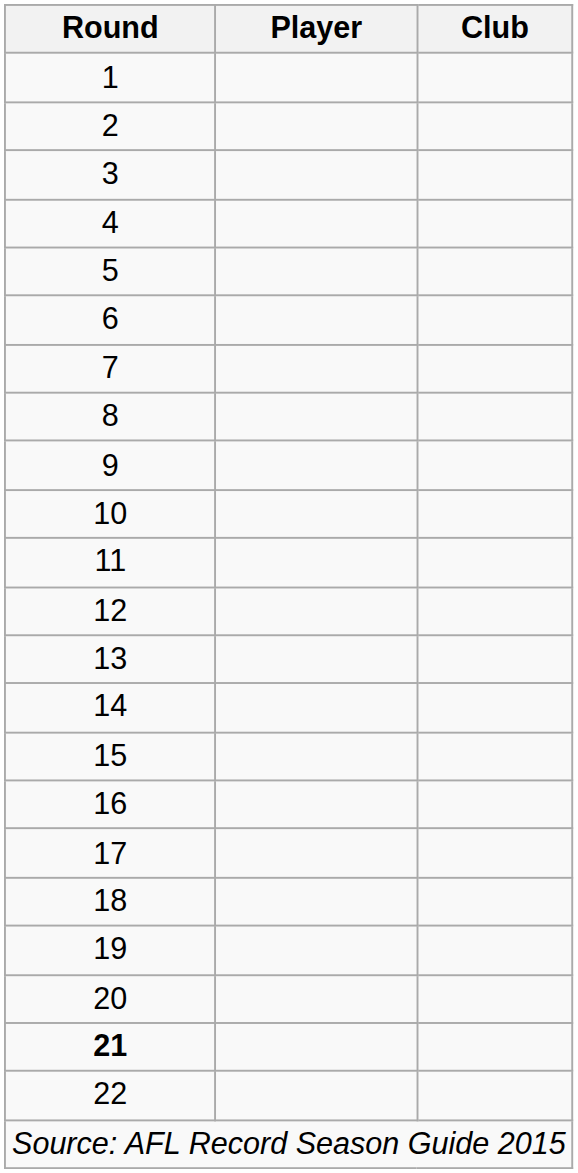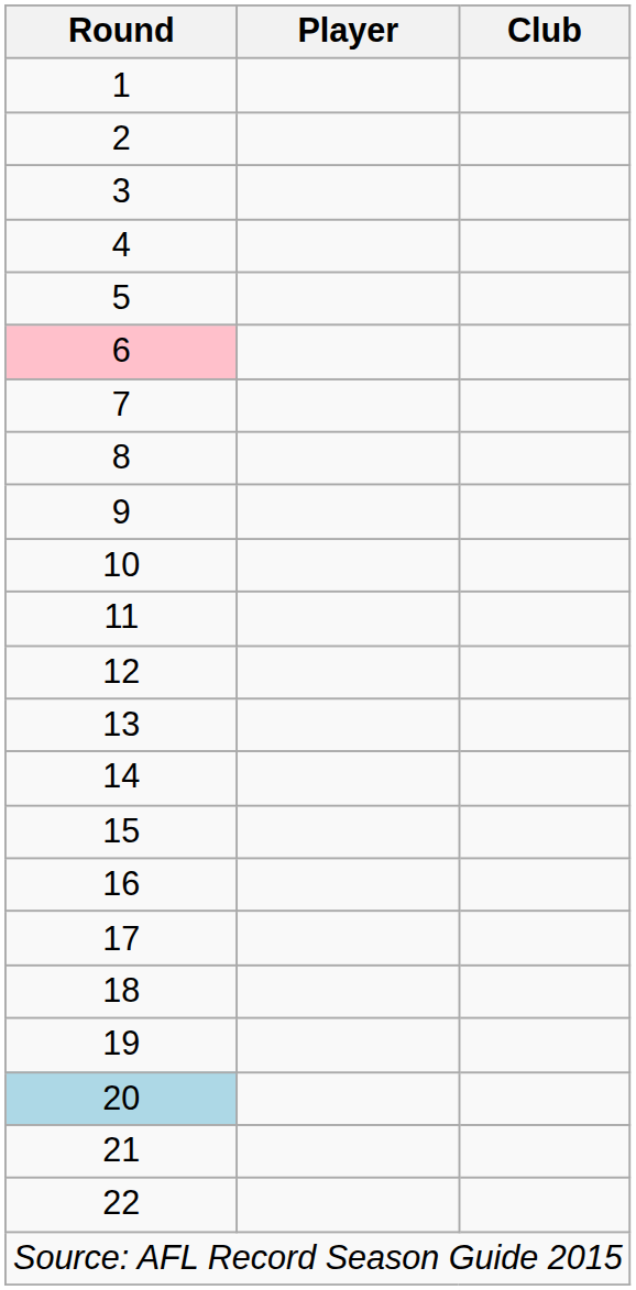6 | Round: no background -> pink background
20 | Round: no background -> lightblue background
21 | Round: bold -> normal
